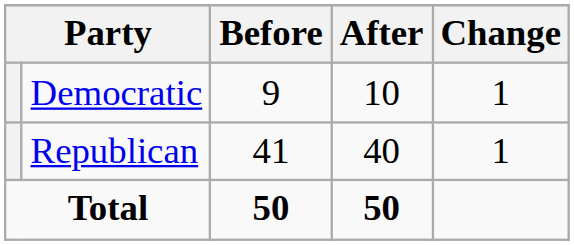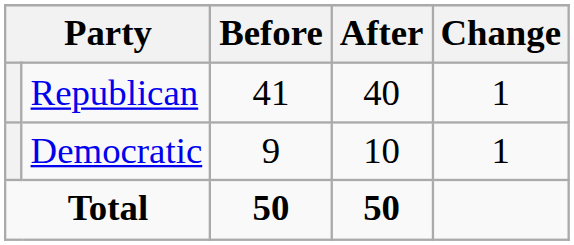rows swapped: Republican <-> Democratic
